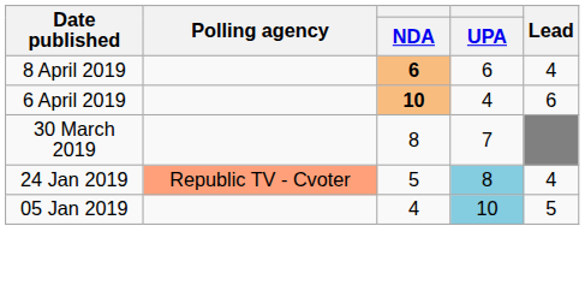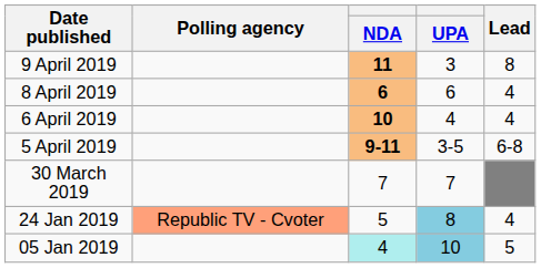+ row: 9 April 2019 | 11 | 3 | 8
6 April 2019 | Lead: 6 -> 4
+ row: 5 April 2019 | 9-11 | 3-5 | 6-8
30 March 2019 | NDA: 8 -> 7
05 Jan 2019 | NDA: no background -> paleturquoise background
